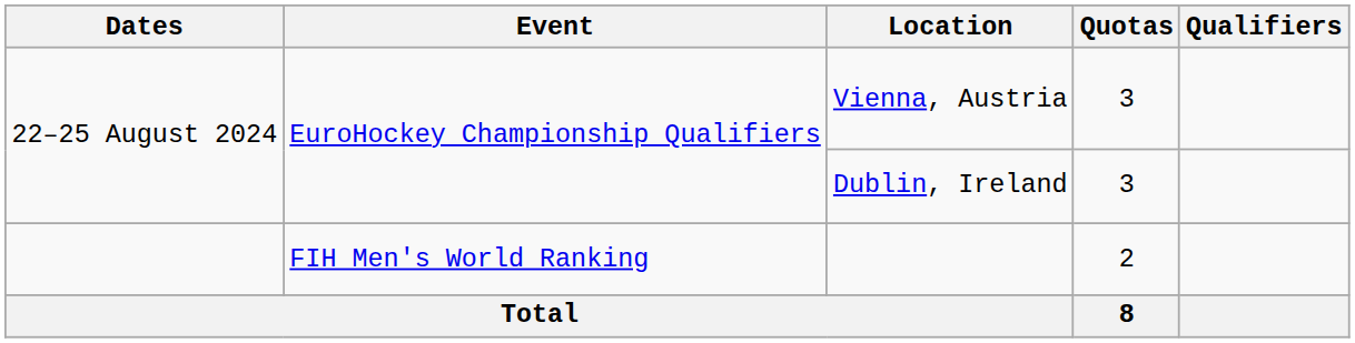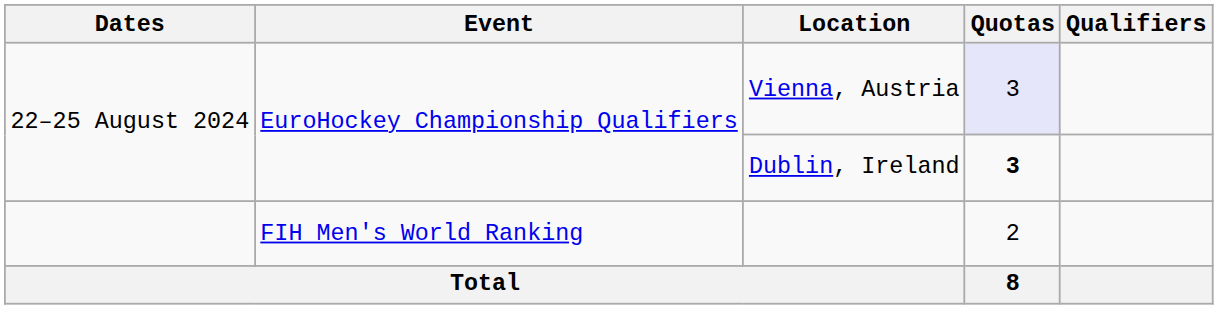Vienna, Austria | Quotas: no background -> lavender background
Dublin, Ireland | Quotas: normal -> bold
